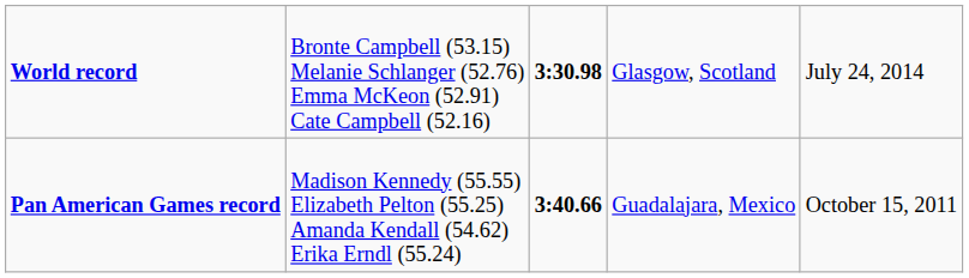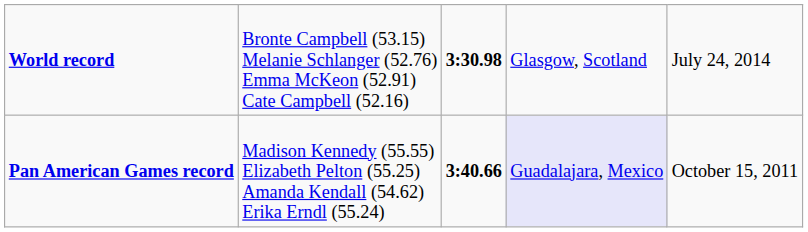Pan American Games record | column 4: no background -> lavender background
